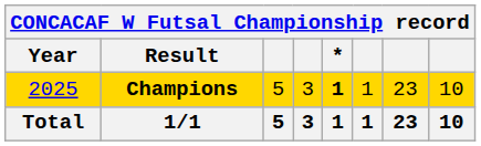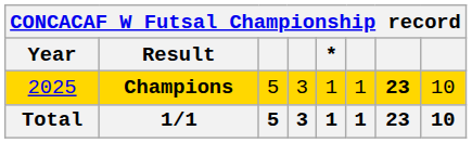Champions | *: bold -> normal
Champions | column 7: normal -> bold
